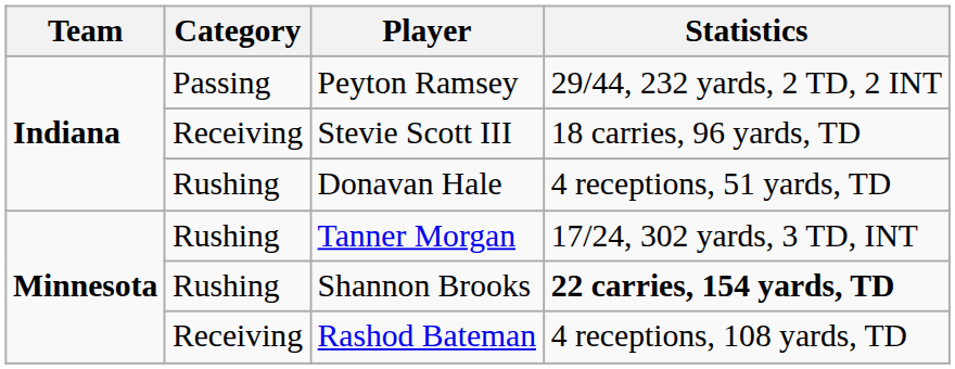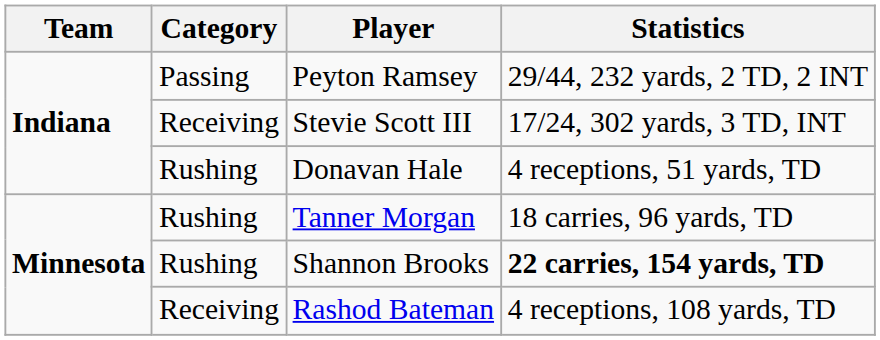Stevie Scott III | Statistics: 18 carries, 96 yards, TD -> 17/24, 302 yards, 3 TD, INT
Tanner Morgan | Statistics: 17/24, 302 yards, 3 TD, INT -> 18 carries, 96 yards, TD
